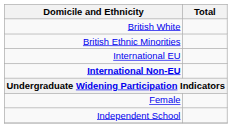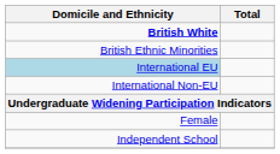British White | Domicile and Ethnicity: normal -> bold
International EU | Domicile and Ethnicity: no background -> lightblue background
International Non-EU | Domicile and Ethnicity: bold -> normal
